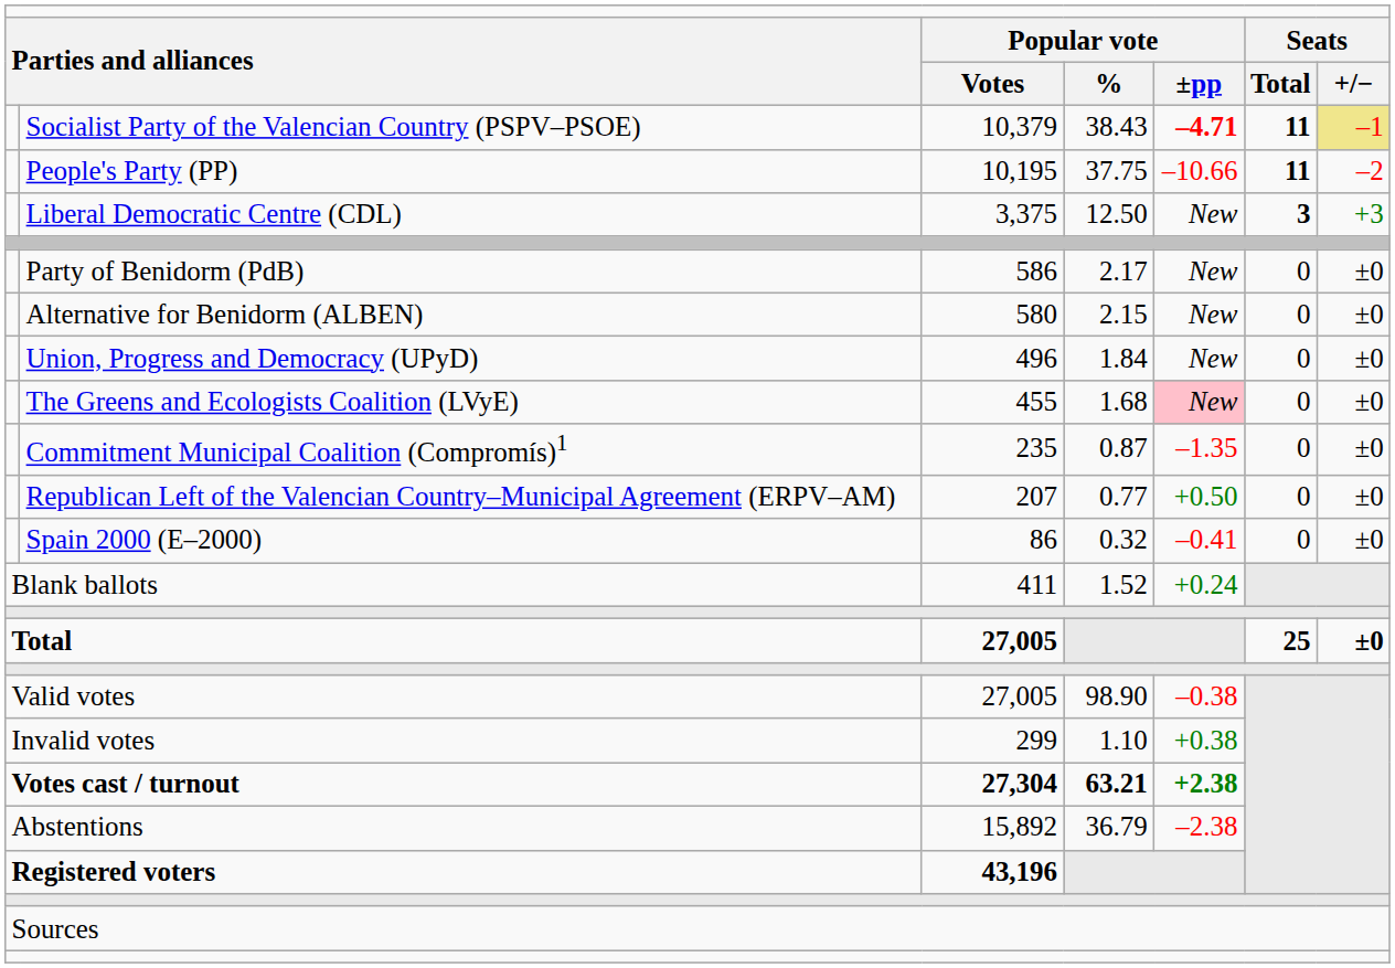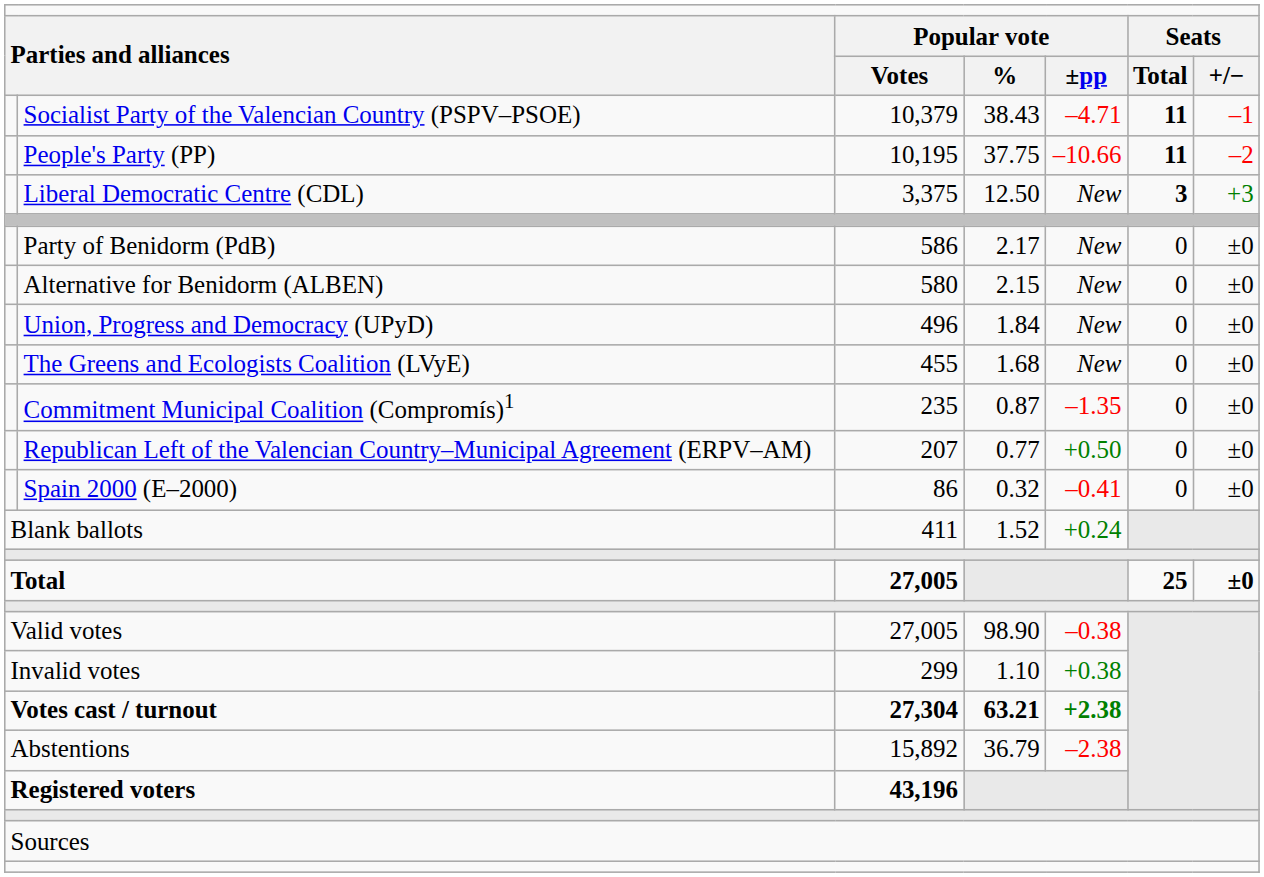Socialist Party of the Valencian Country (PSPV–PSOE) | column 5: bold -> normal
Socialist Party of the Valencian Country (PSPV–PSOE) | column 7: khaki background -> no background
The Greens and Ecologists Coalition (LVyE) | column 5: pink background -> no background
